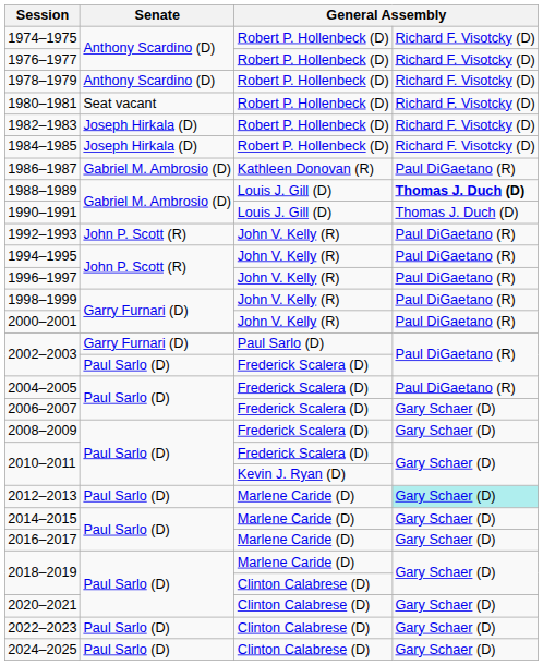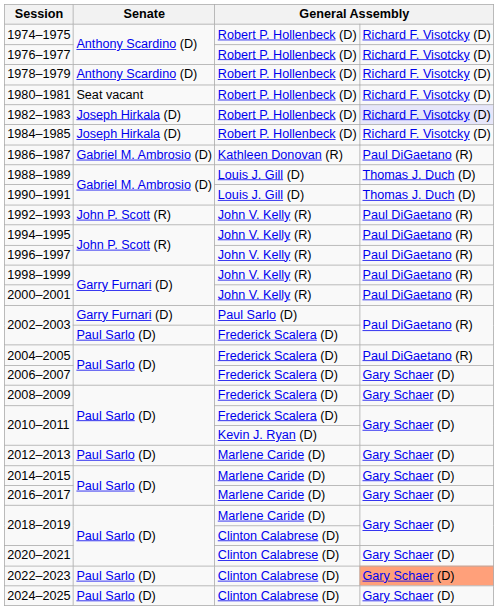1982–1983 | column 4: no background -> lavender background
1988–1989 | column 4: bold -> normal
2012–2013 | column 4: paleturquoise background -> no background
2022–2023 | column 4: no background -> lightsalmon background
